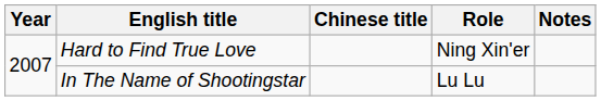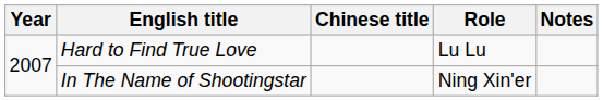Hard to Find True Love | Role: Ning Xin'er -> Lu Lu
In The Name of Shootingstar | Role: Lu Lu -> Ning Xin'er
